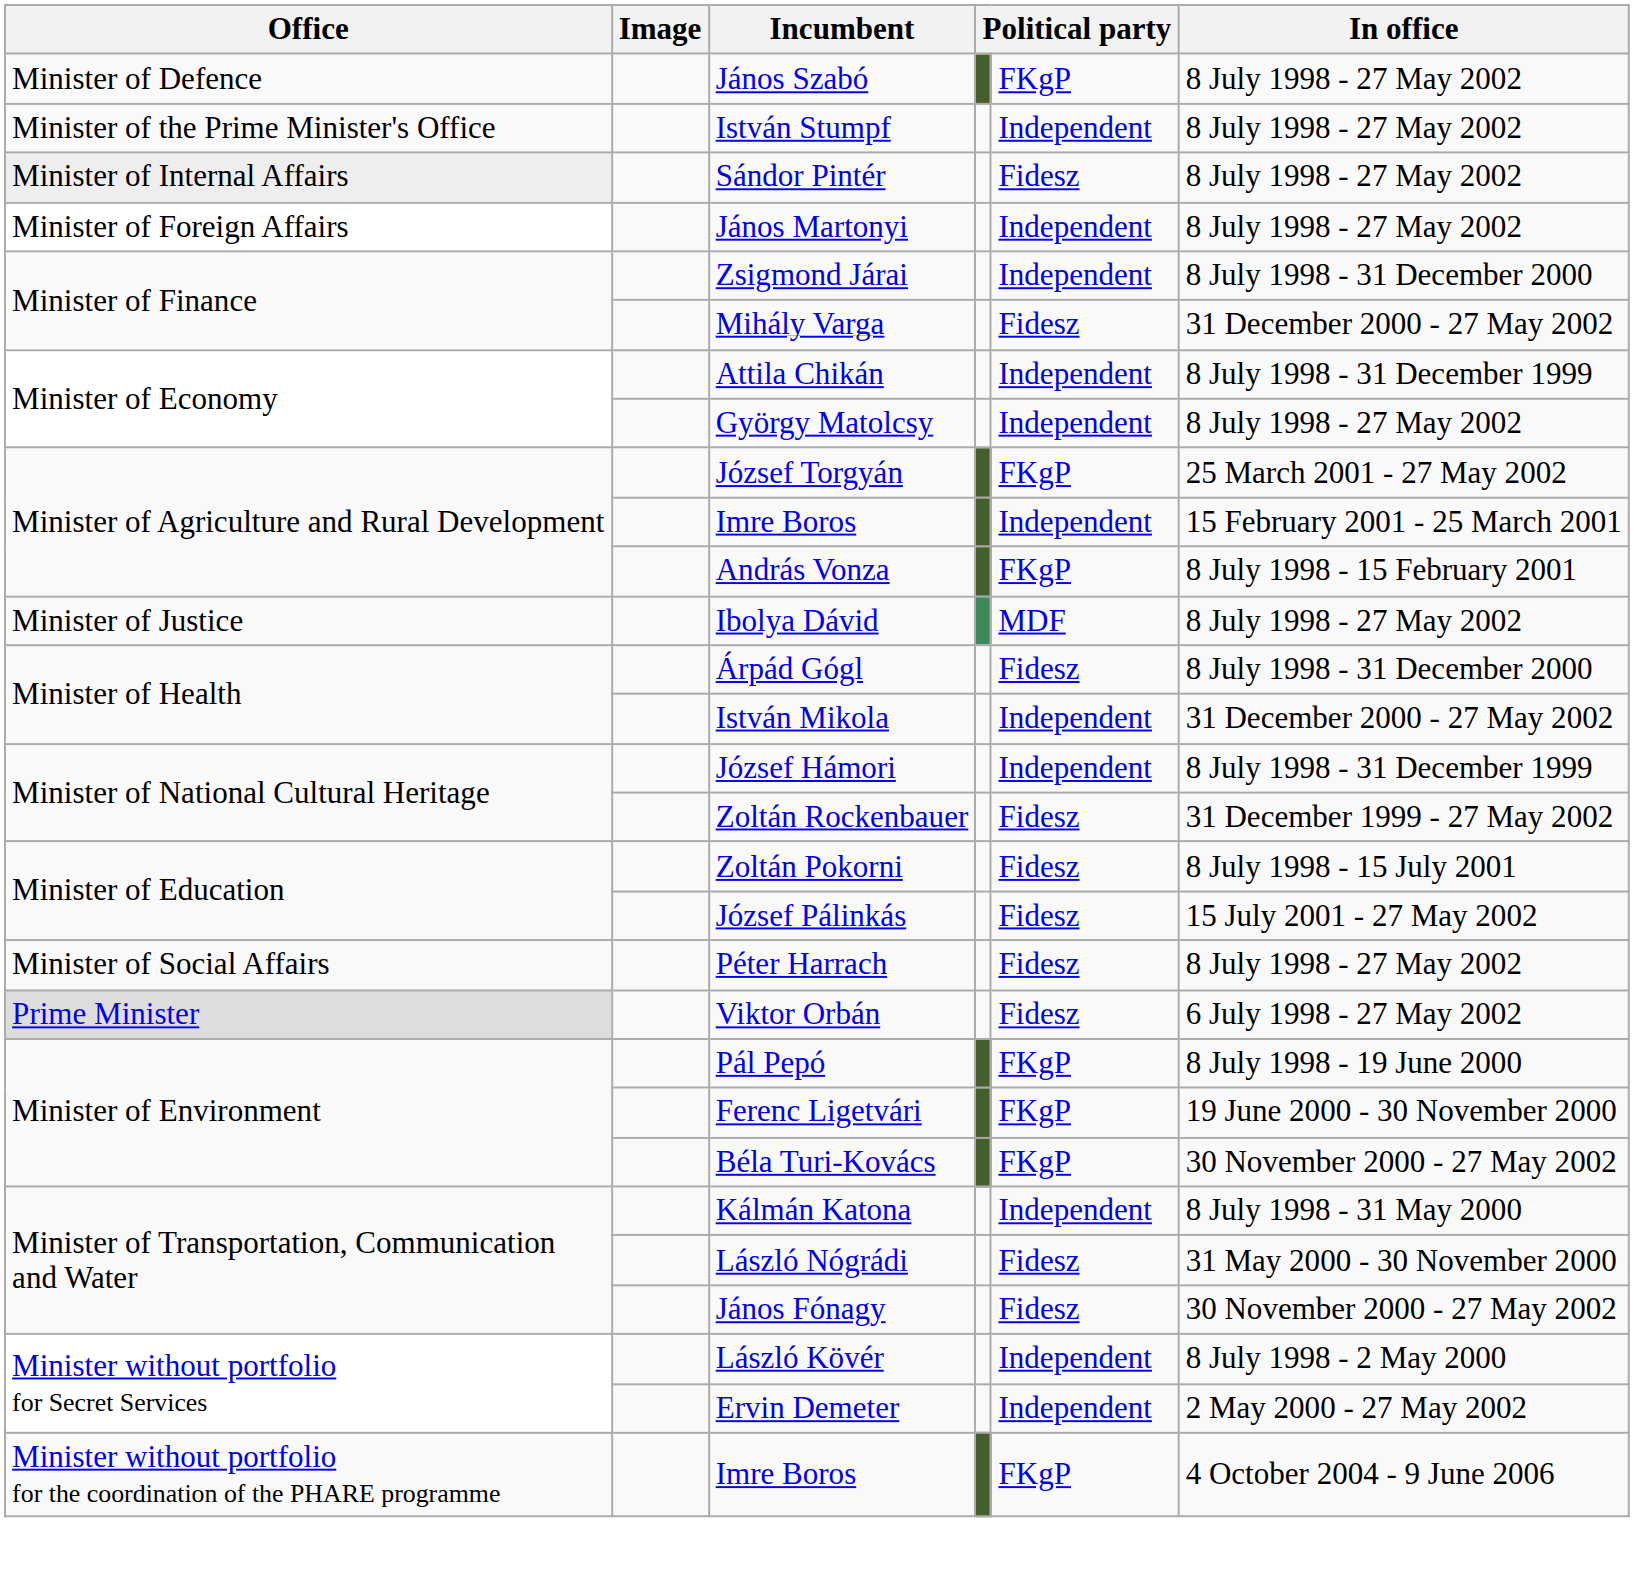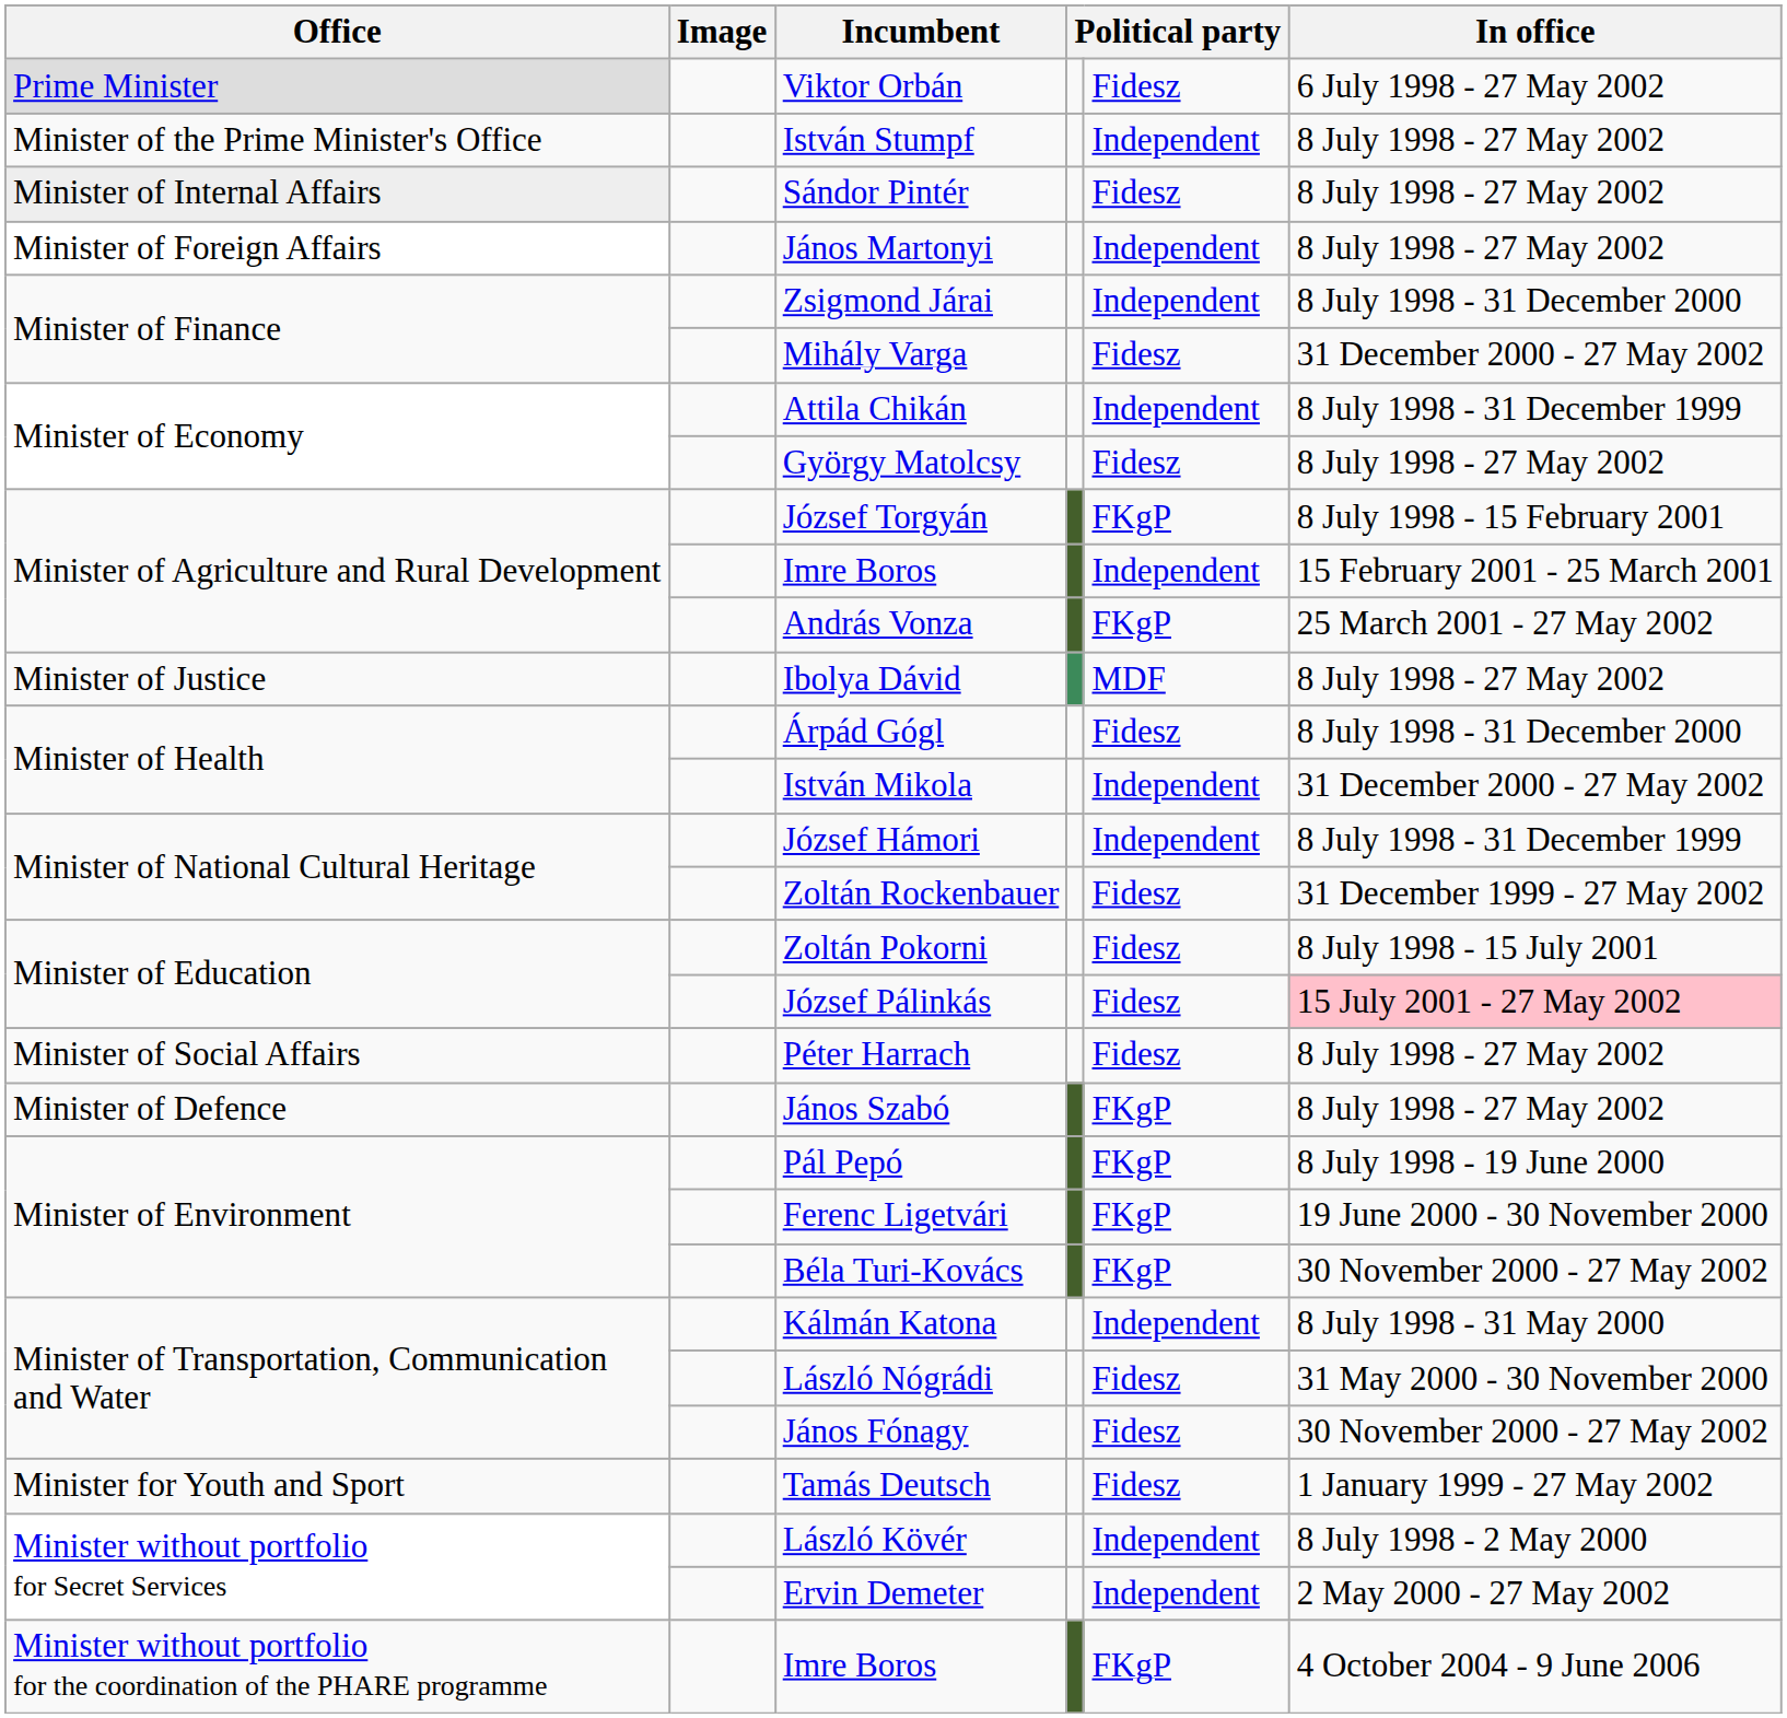rows swapped: Viktor Orbán <-> János Szabó
György Matolcsy | column 5: Independent -> Fidesz
József Torgyán | In office: 25 March 2001 - 27 May 2002 -> 8 July 1998 - 15 February 2001
András Vonza | In office: 8 July 1998 - 15 February 2001 -> 25 March 2001 - 27 May 2002
József Pálinkás | In office: no background -> pink background
+ row: Minister for Youth and Sport | Tamás Deutsch | Fidesz | 1 January 1999 - 27 May 2002
